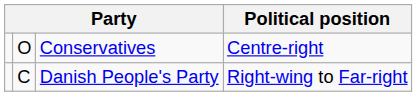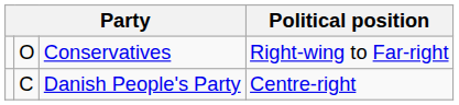Conservatives | Political position: Centre-right -> Right-wing to Far-right
Danish People's Party | Political position: Right-wing to Far-right -> Centre-right
